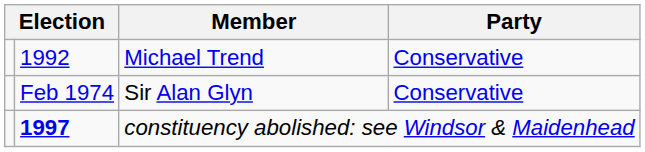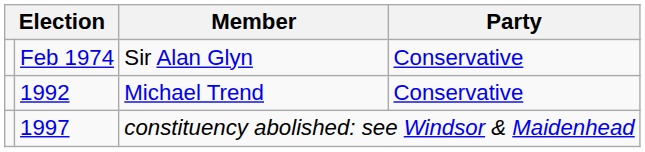rows swapped: Sir Alan Glyn <-> Michael Trend
constituency abolished: see Windsor & Maidenhead | column 2: bold -> normal
